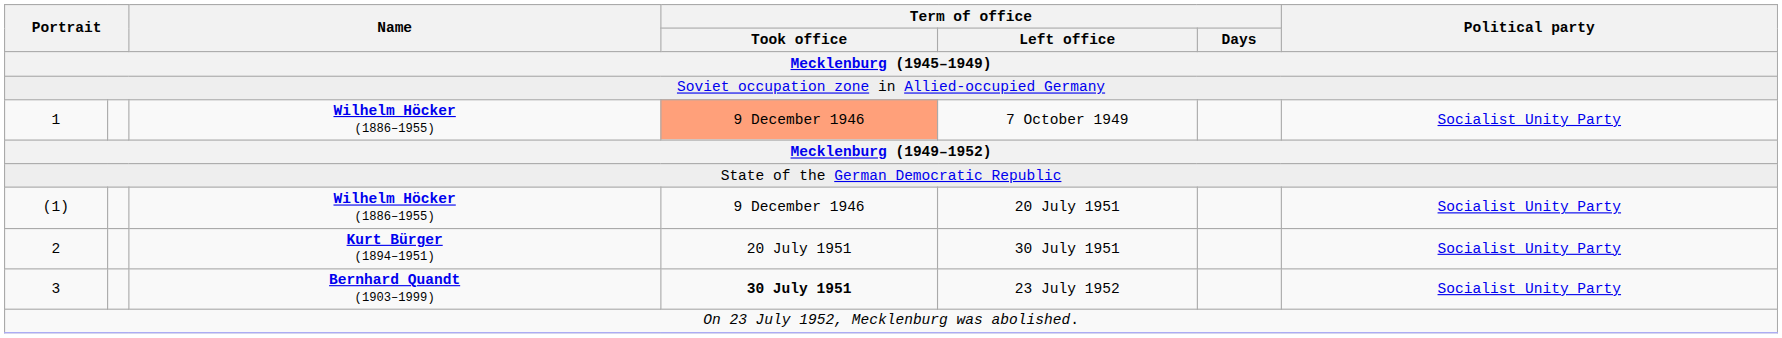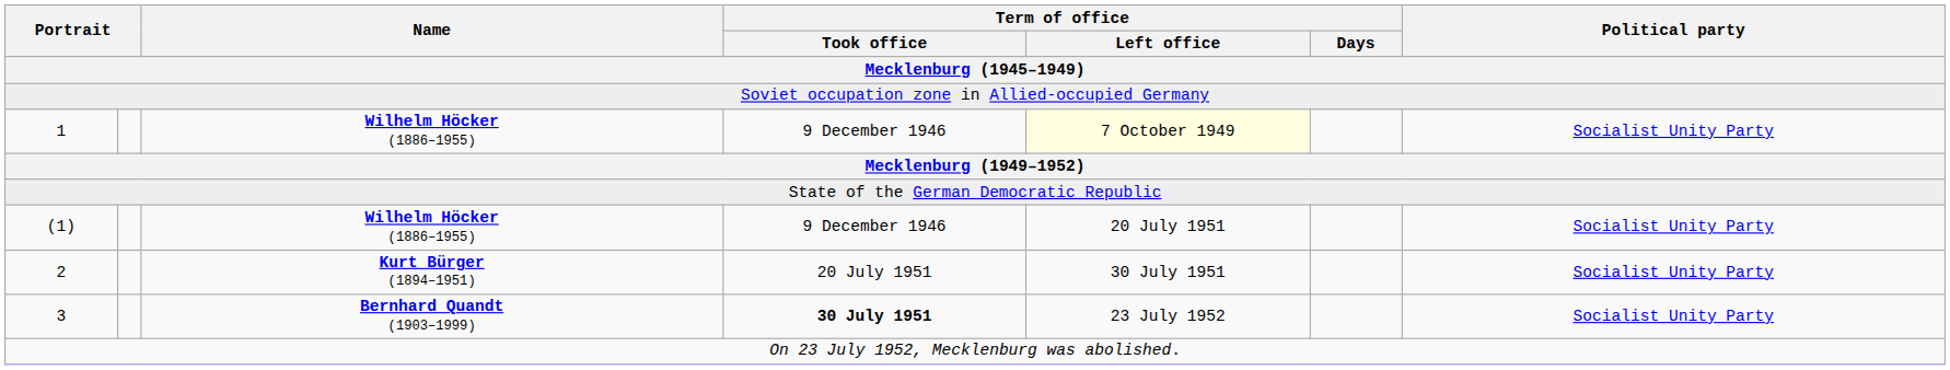1 | Term of office / Took office / Mecklenburg (1945–1949): lightsalmon background -> no background
1 | Term of office / Left office / Mecklenburg (1945–1949): no background -> lightyellow background
